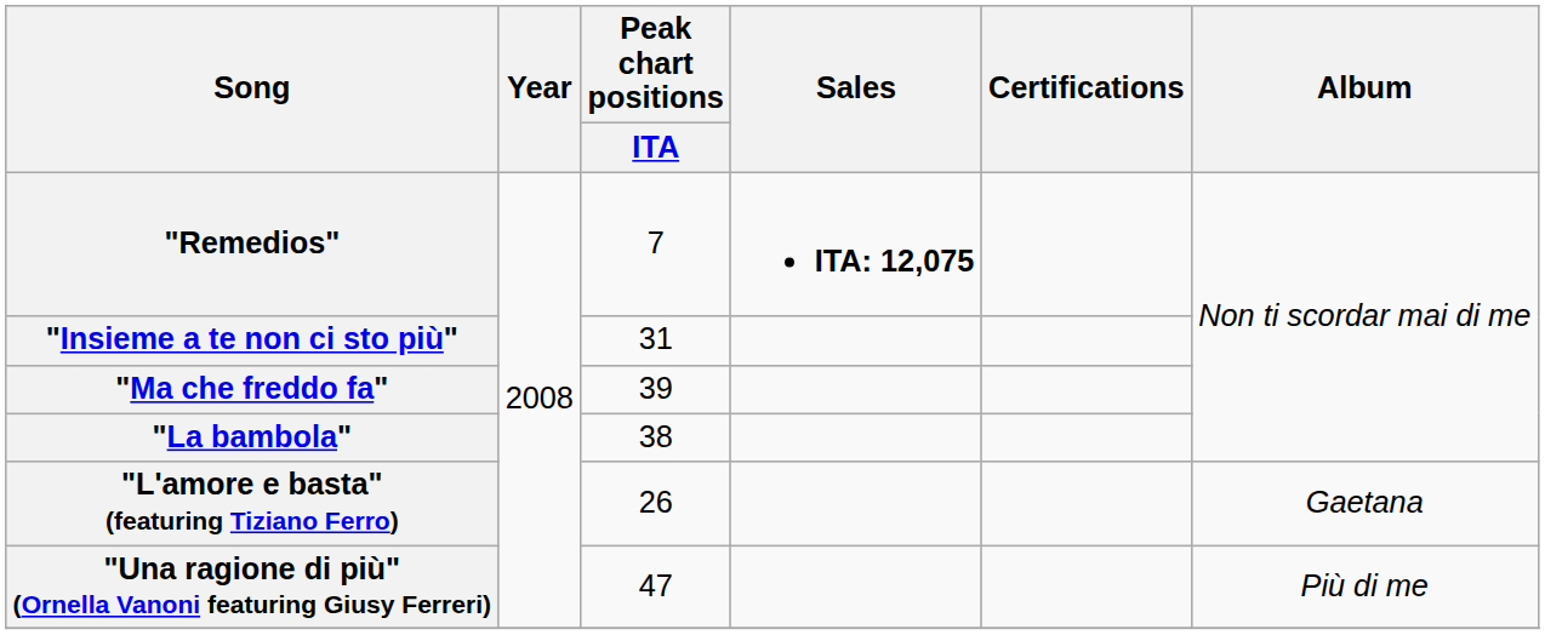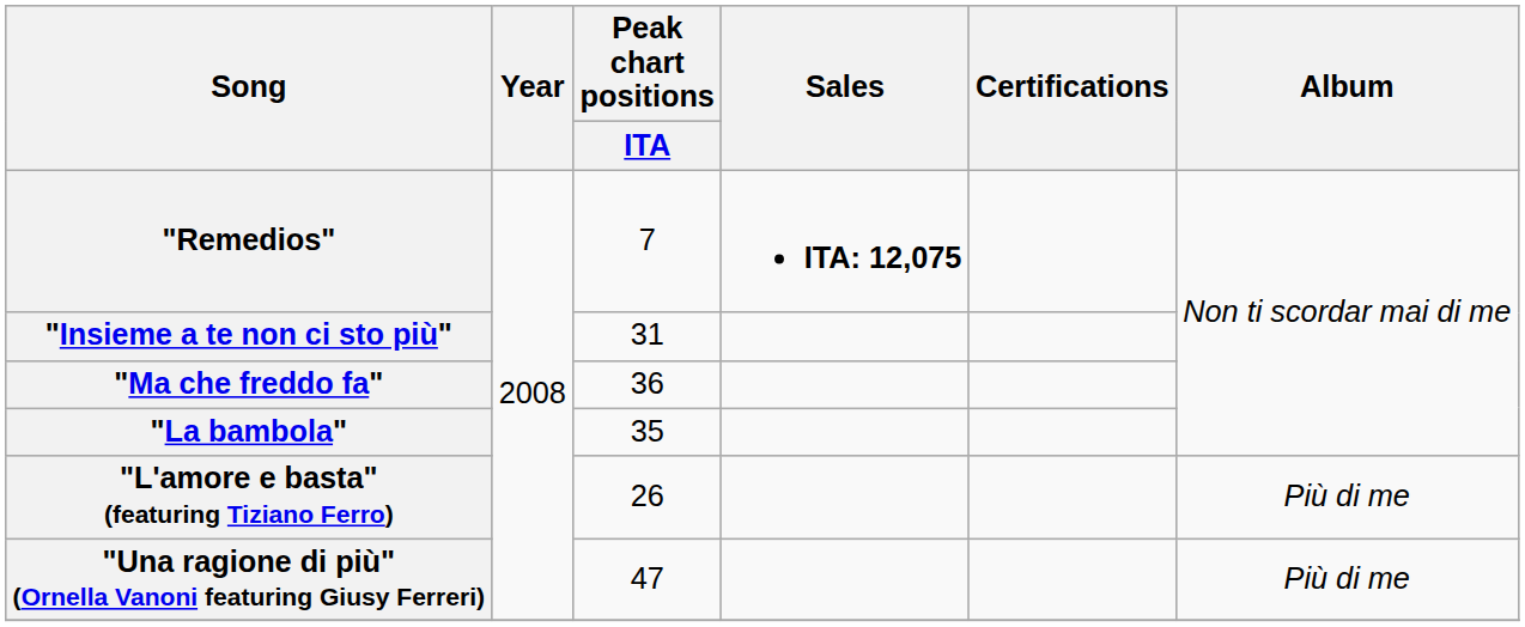"Ma che freddo fa" | Peak chart positions / ITA: 39 -> 36
"La bambola" | Peak chart positions / ITA: 38 -> 35
"L'amore e basta" (featuring Tiziano Ferro) | Album: Gaetana -> Più di me
